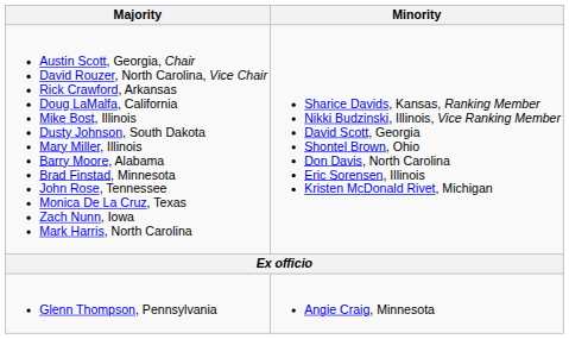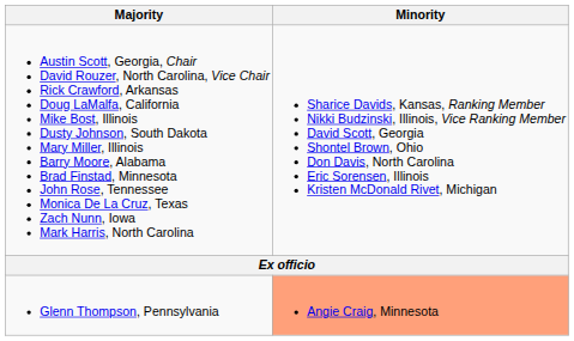Glenn Thompson, Pennsylvania | Minority: no background -> lightsalmon background
